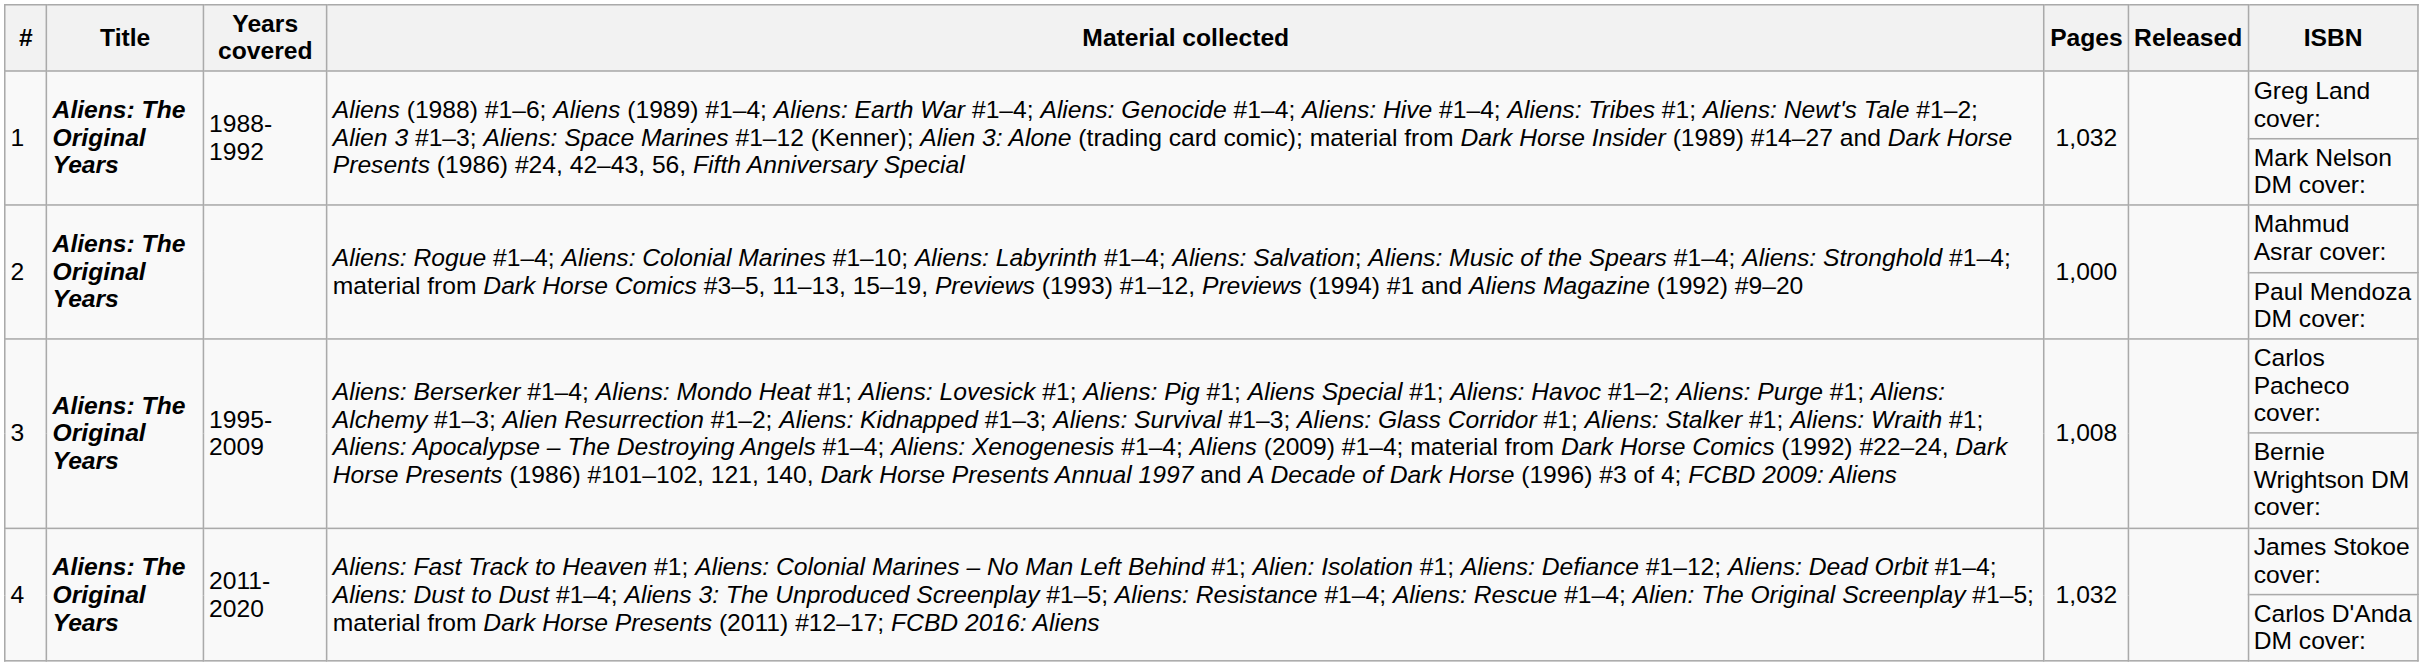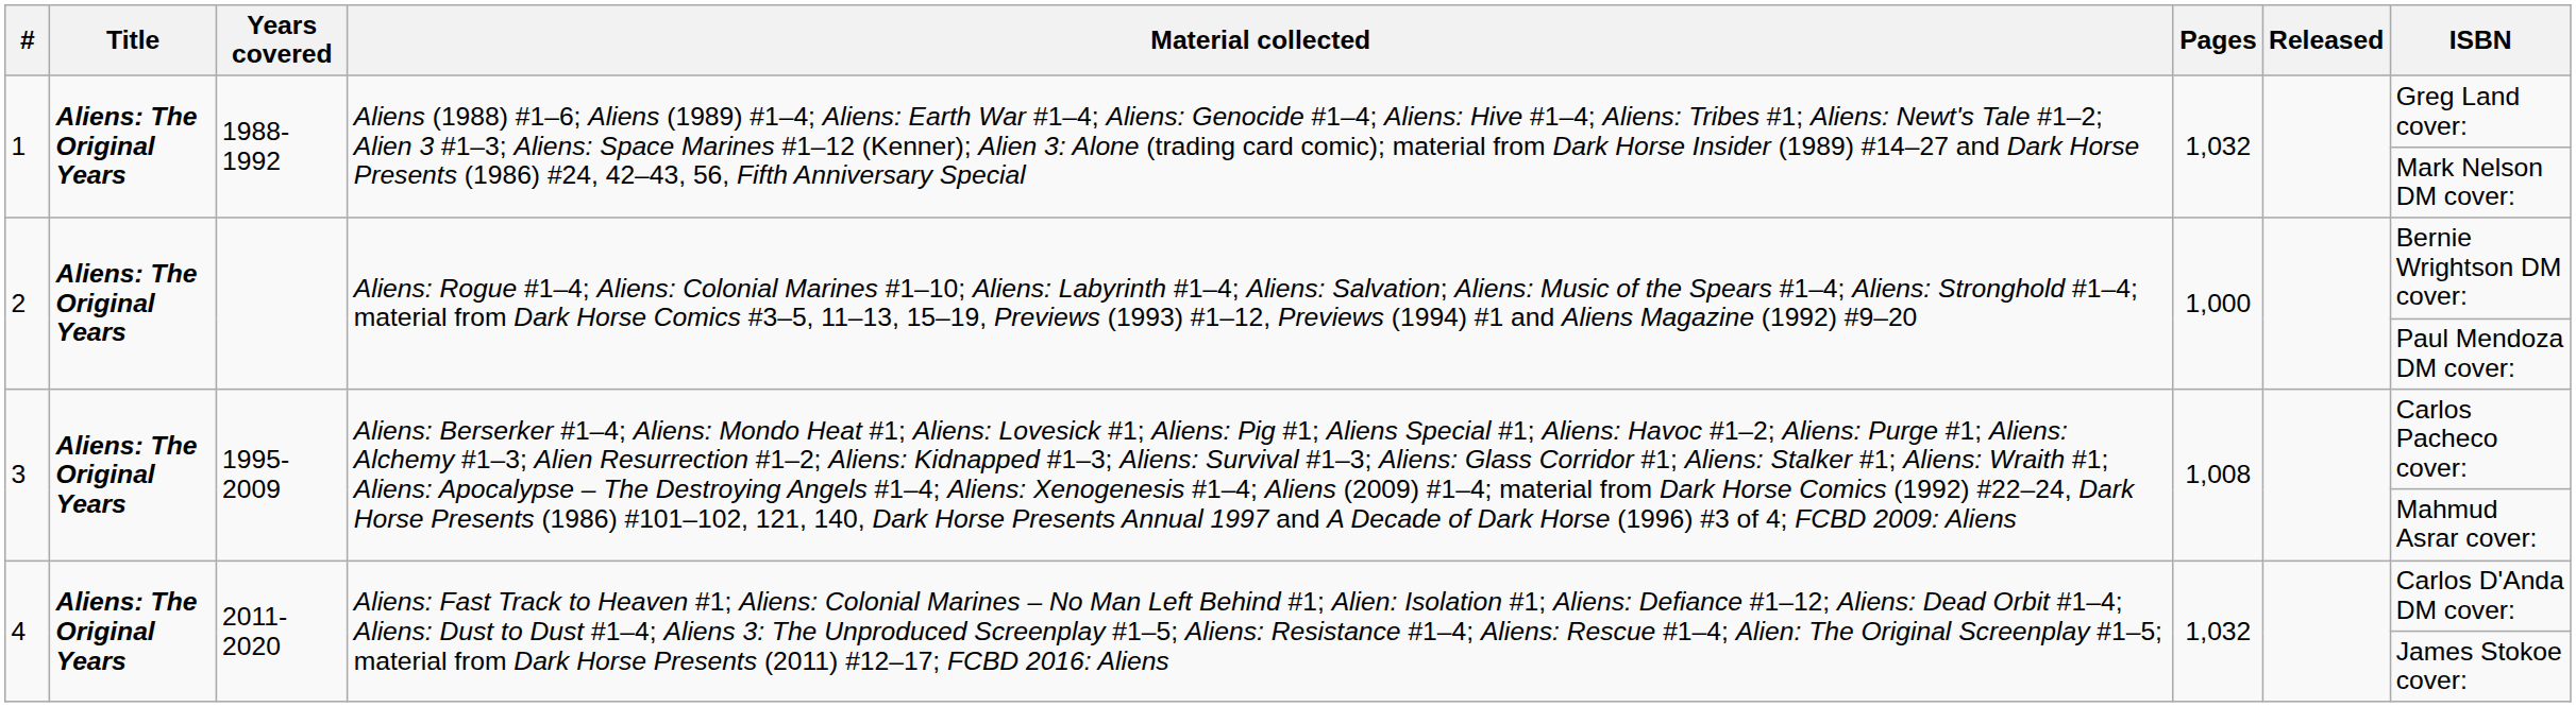row 4 | ISBN: Mahmud Asrar cover: -> Bernie Wrightson DM cover:
row 7 | ISBN: Bernie Wrightson DM cover: -> Mahmud Asrar cover:
row 8 | ISBN: James Stokoe cover: -> Carlos D'Anda DM cover:
row 9 | ISBN: Carlos D'Anda DM cover: -> James Stokoe cover:
